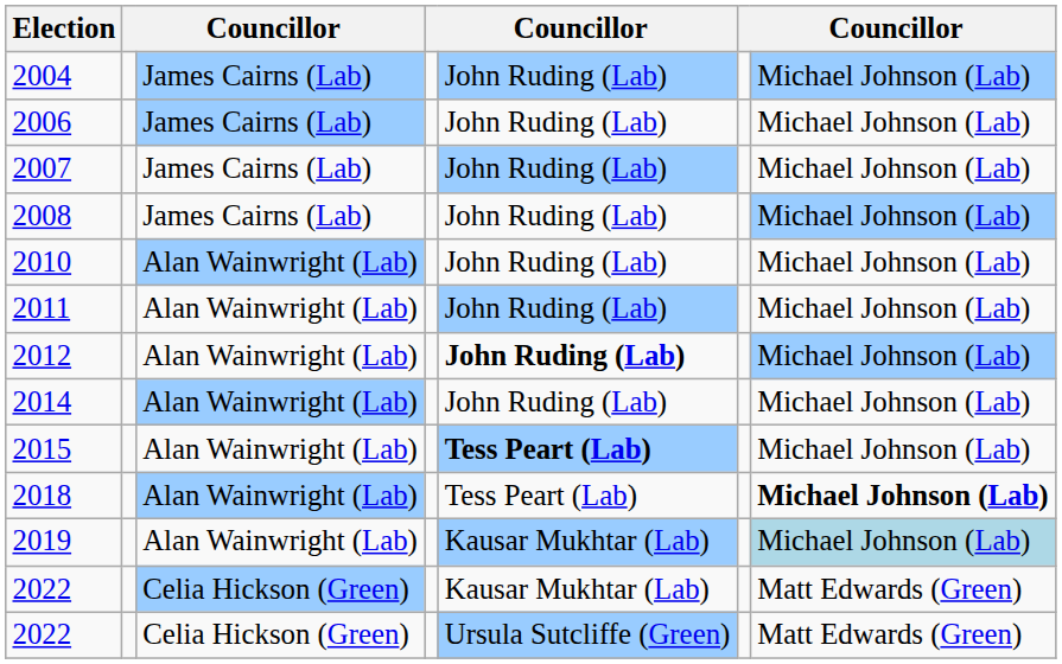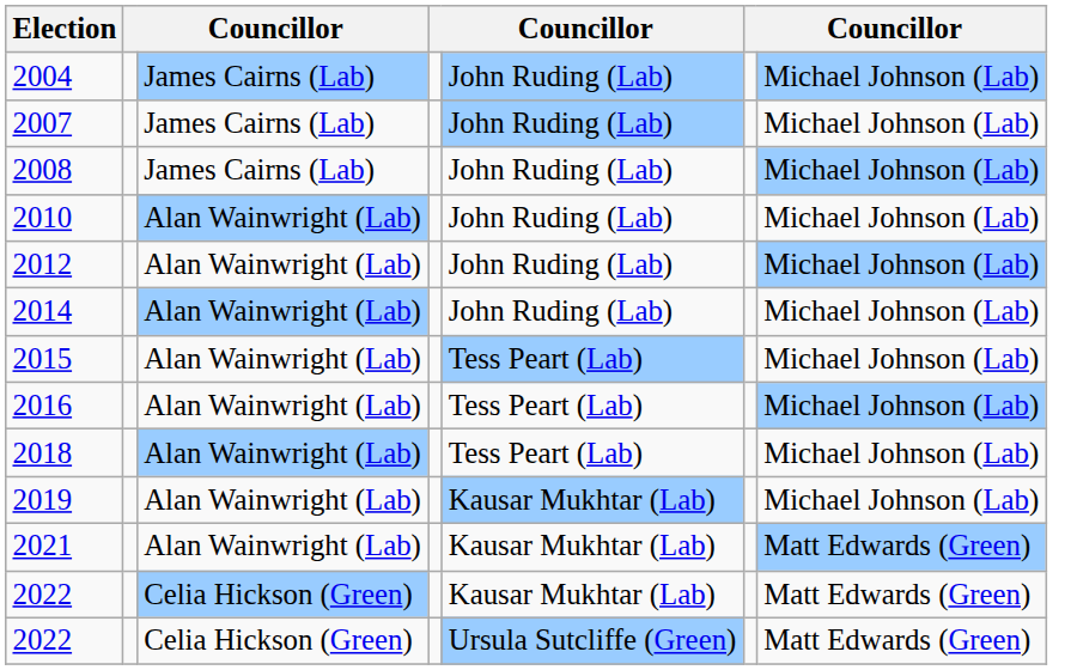- row: 2006 | James Cairns (Lab) | John Ruding (Lab) | Michael Johnson (Lab)
- row: 2011 | Alan Wainwright (Lab) | John Ruding (Lab) | Michael Johnson (Lab)
2012 | column 5: bold -> normal
2015 | column 5: bold -> normal
+ row: 2016 | Alan Wainwright (Lab) | Tess Peart (Lab) | Michael Johnson (Lab)
2018 | column 7: bold -> normal
2019 | column 7: lightblue background -> no background
+ row: 2021 | Alan Wainwright (Lab) | Kausar Mukhtar (Lab) | Matt Edwards (Green)
